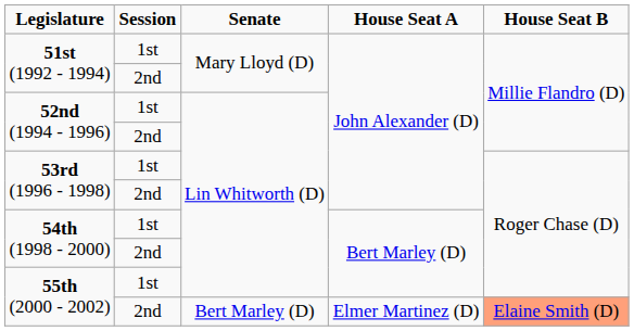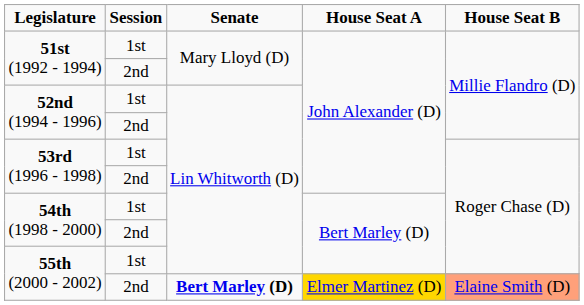55th (2000 - 2002) / 2nd | Senate: normal -> bold
55th (2000 - 2002) / 2nd | House Seat A: no background -> gold background
